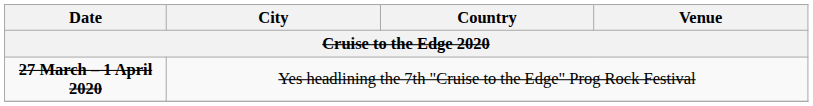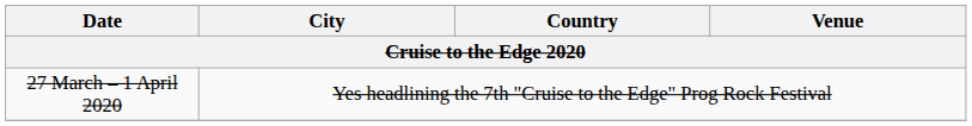27 March – 1 April 2020 | Date / Cruise to the Edge 2020: bold -> normal
